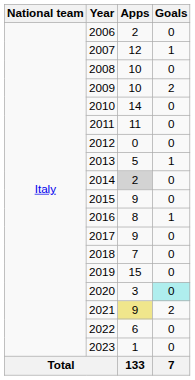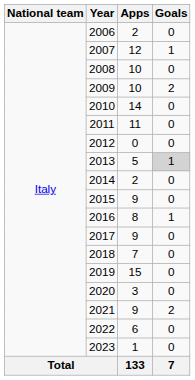2013 | Goals: no background -> lightgrey background
2014 | Apps: lightgrey background -> no background
2020 | Goals: paleturquoise background -> no background
2021 | Apps: khaki background -> no background
